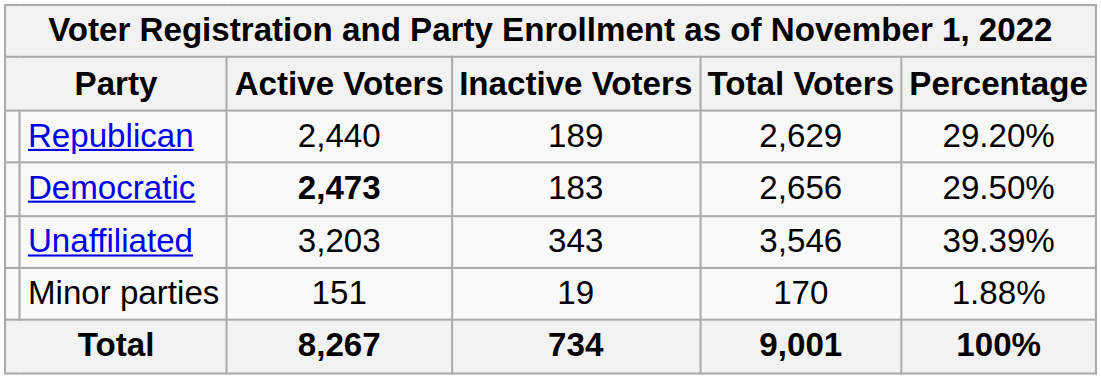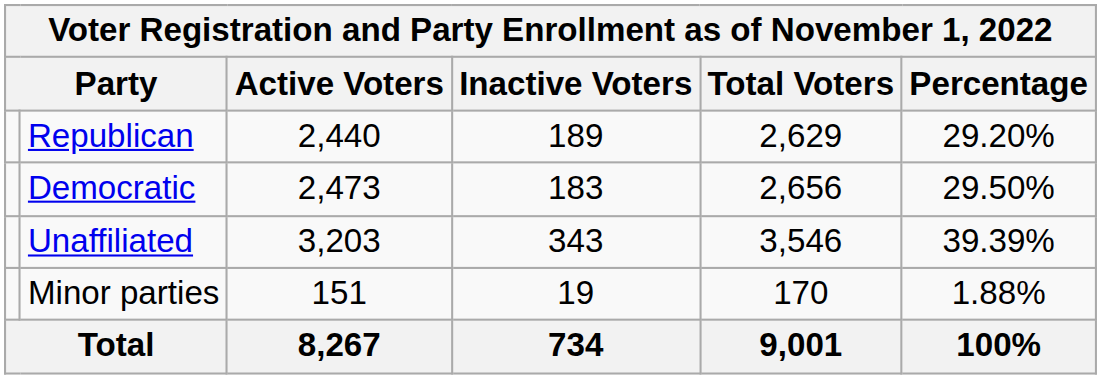Democratic | Active Voters: bold -> normal
